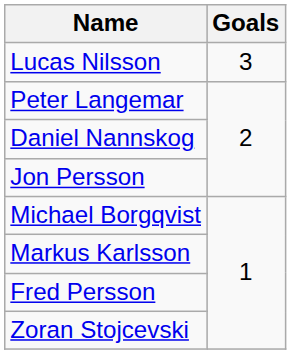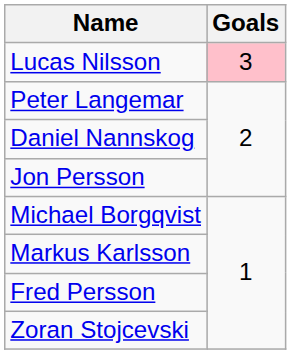Lucas Nilsson | Goals: no background -> pink background
